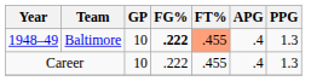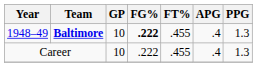1948–49 | Team: normal -> bold
1948–49 | FT%: lightsalmon background -> no background
